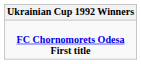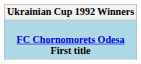row 2 | column 1: no background -> lightblue background
